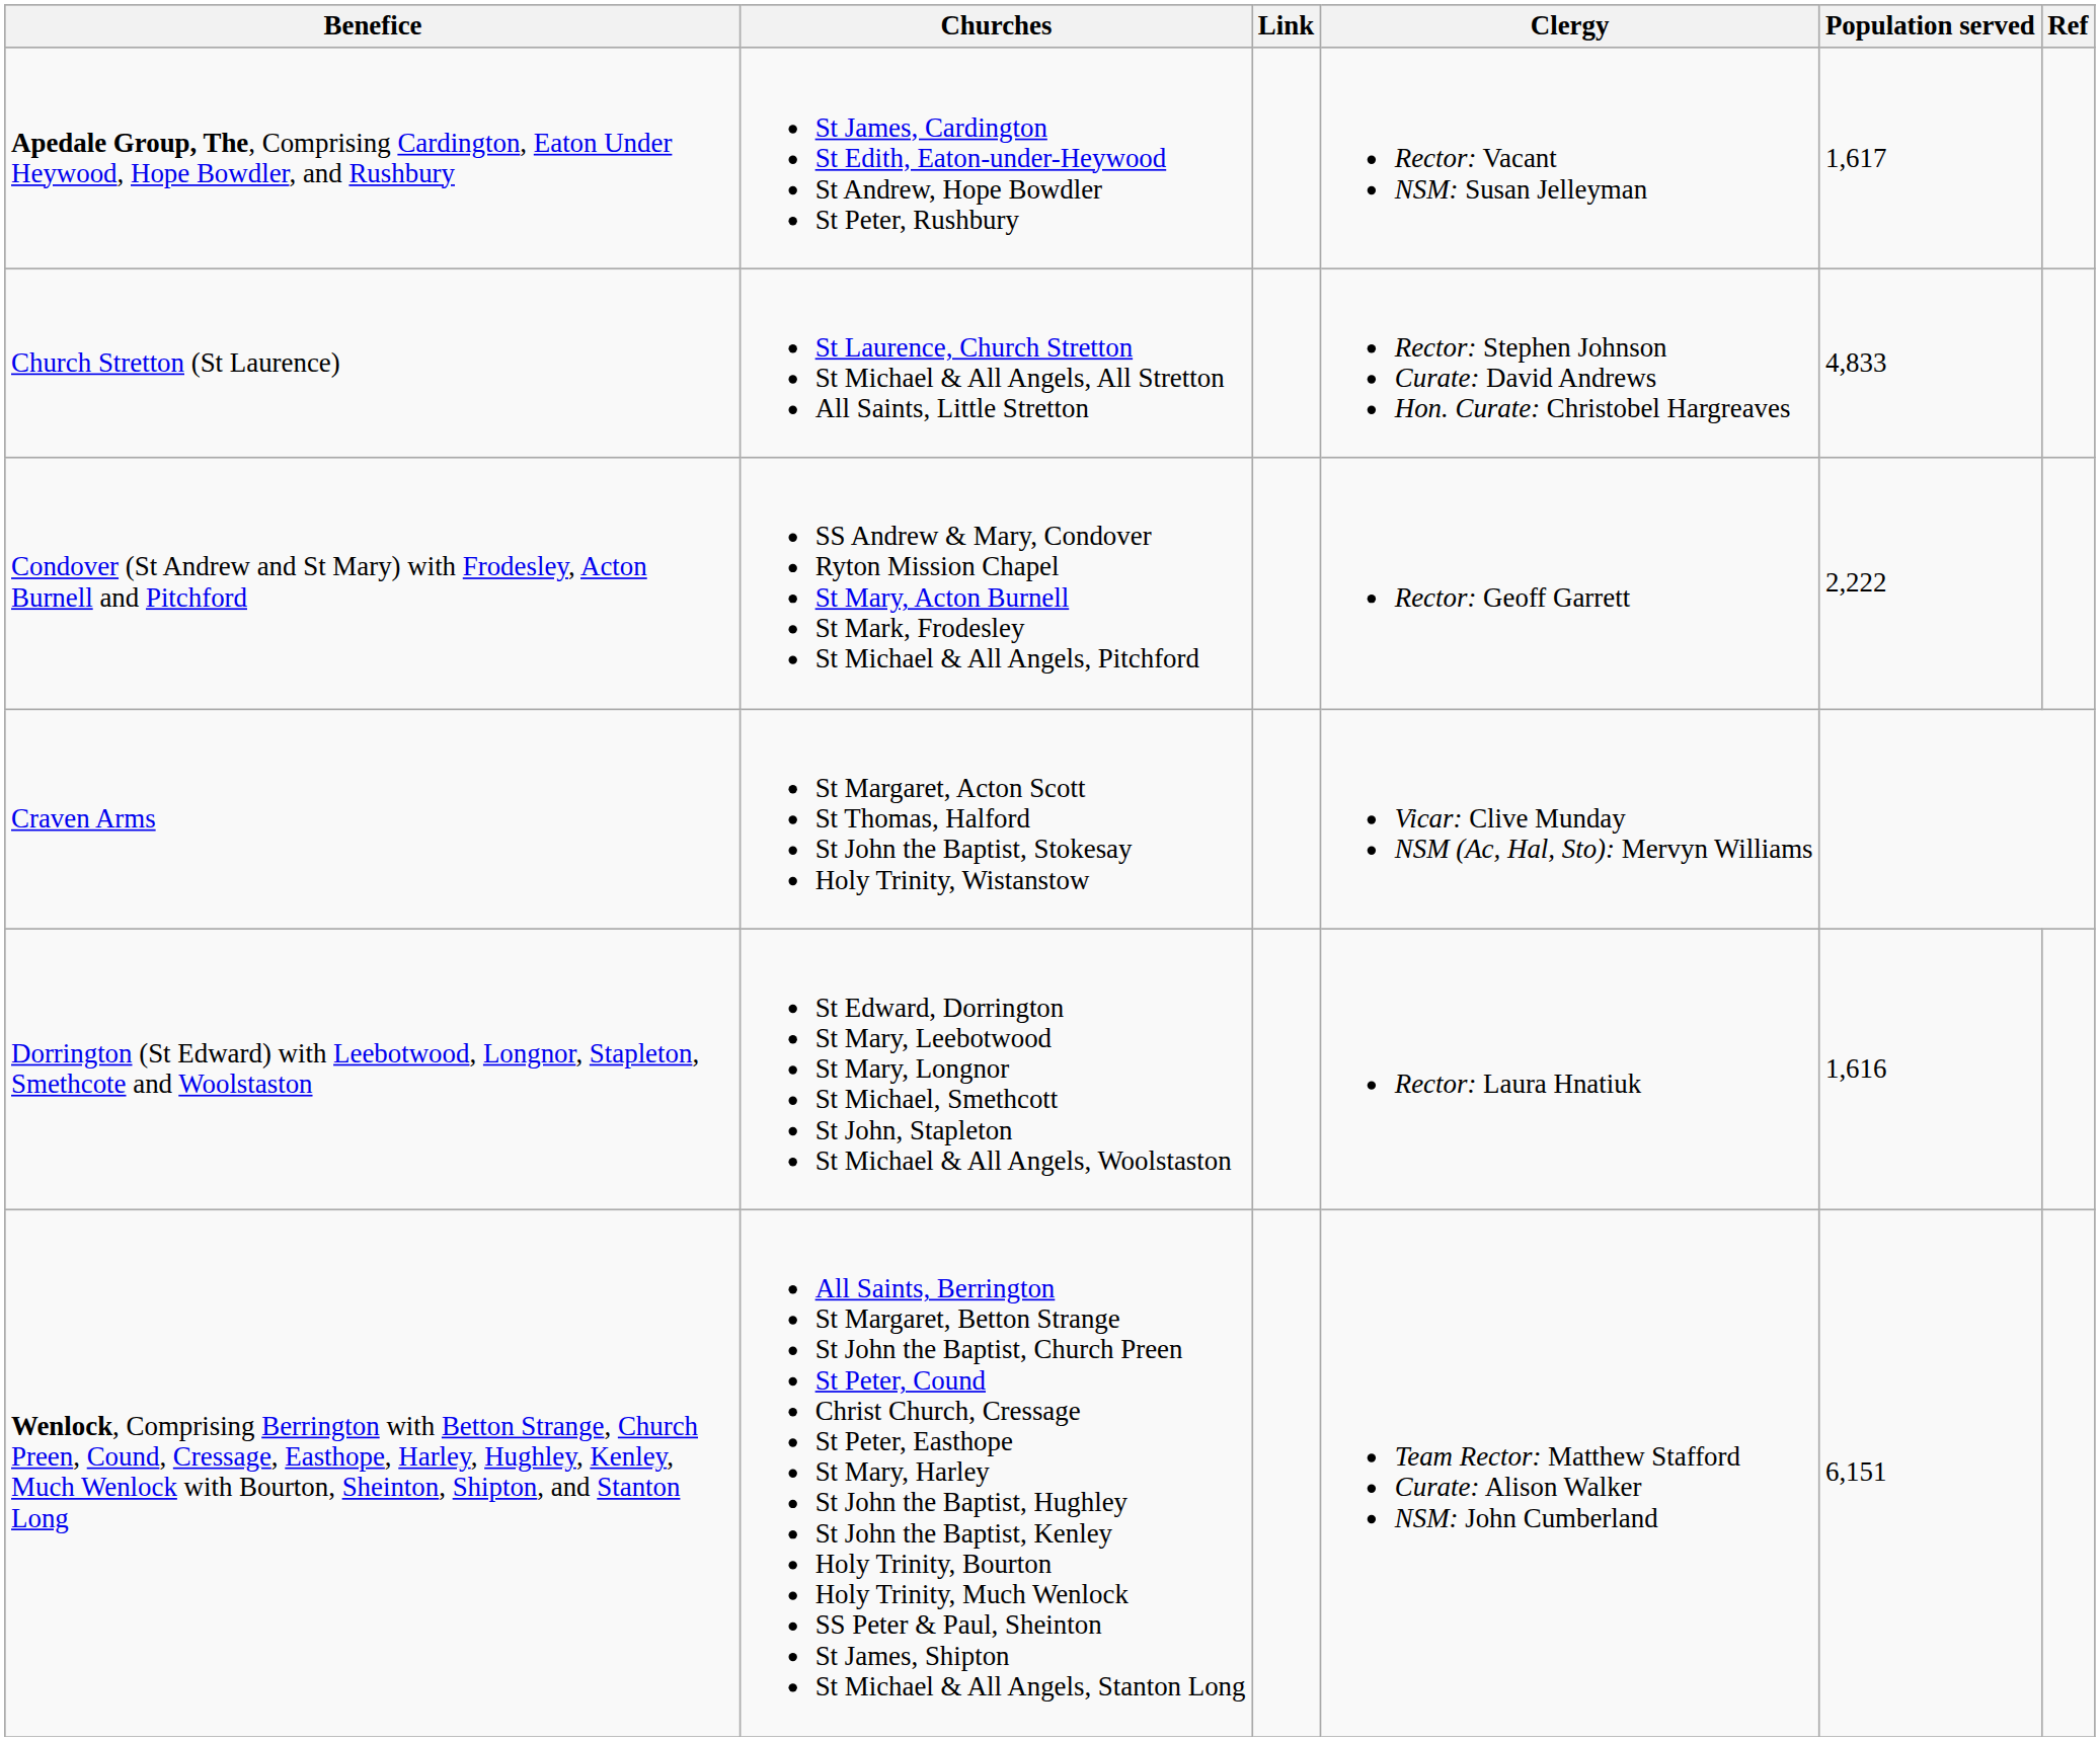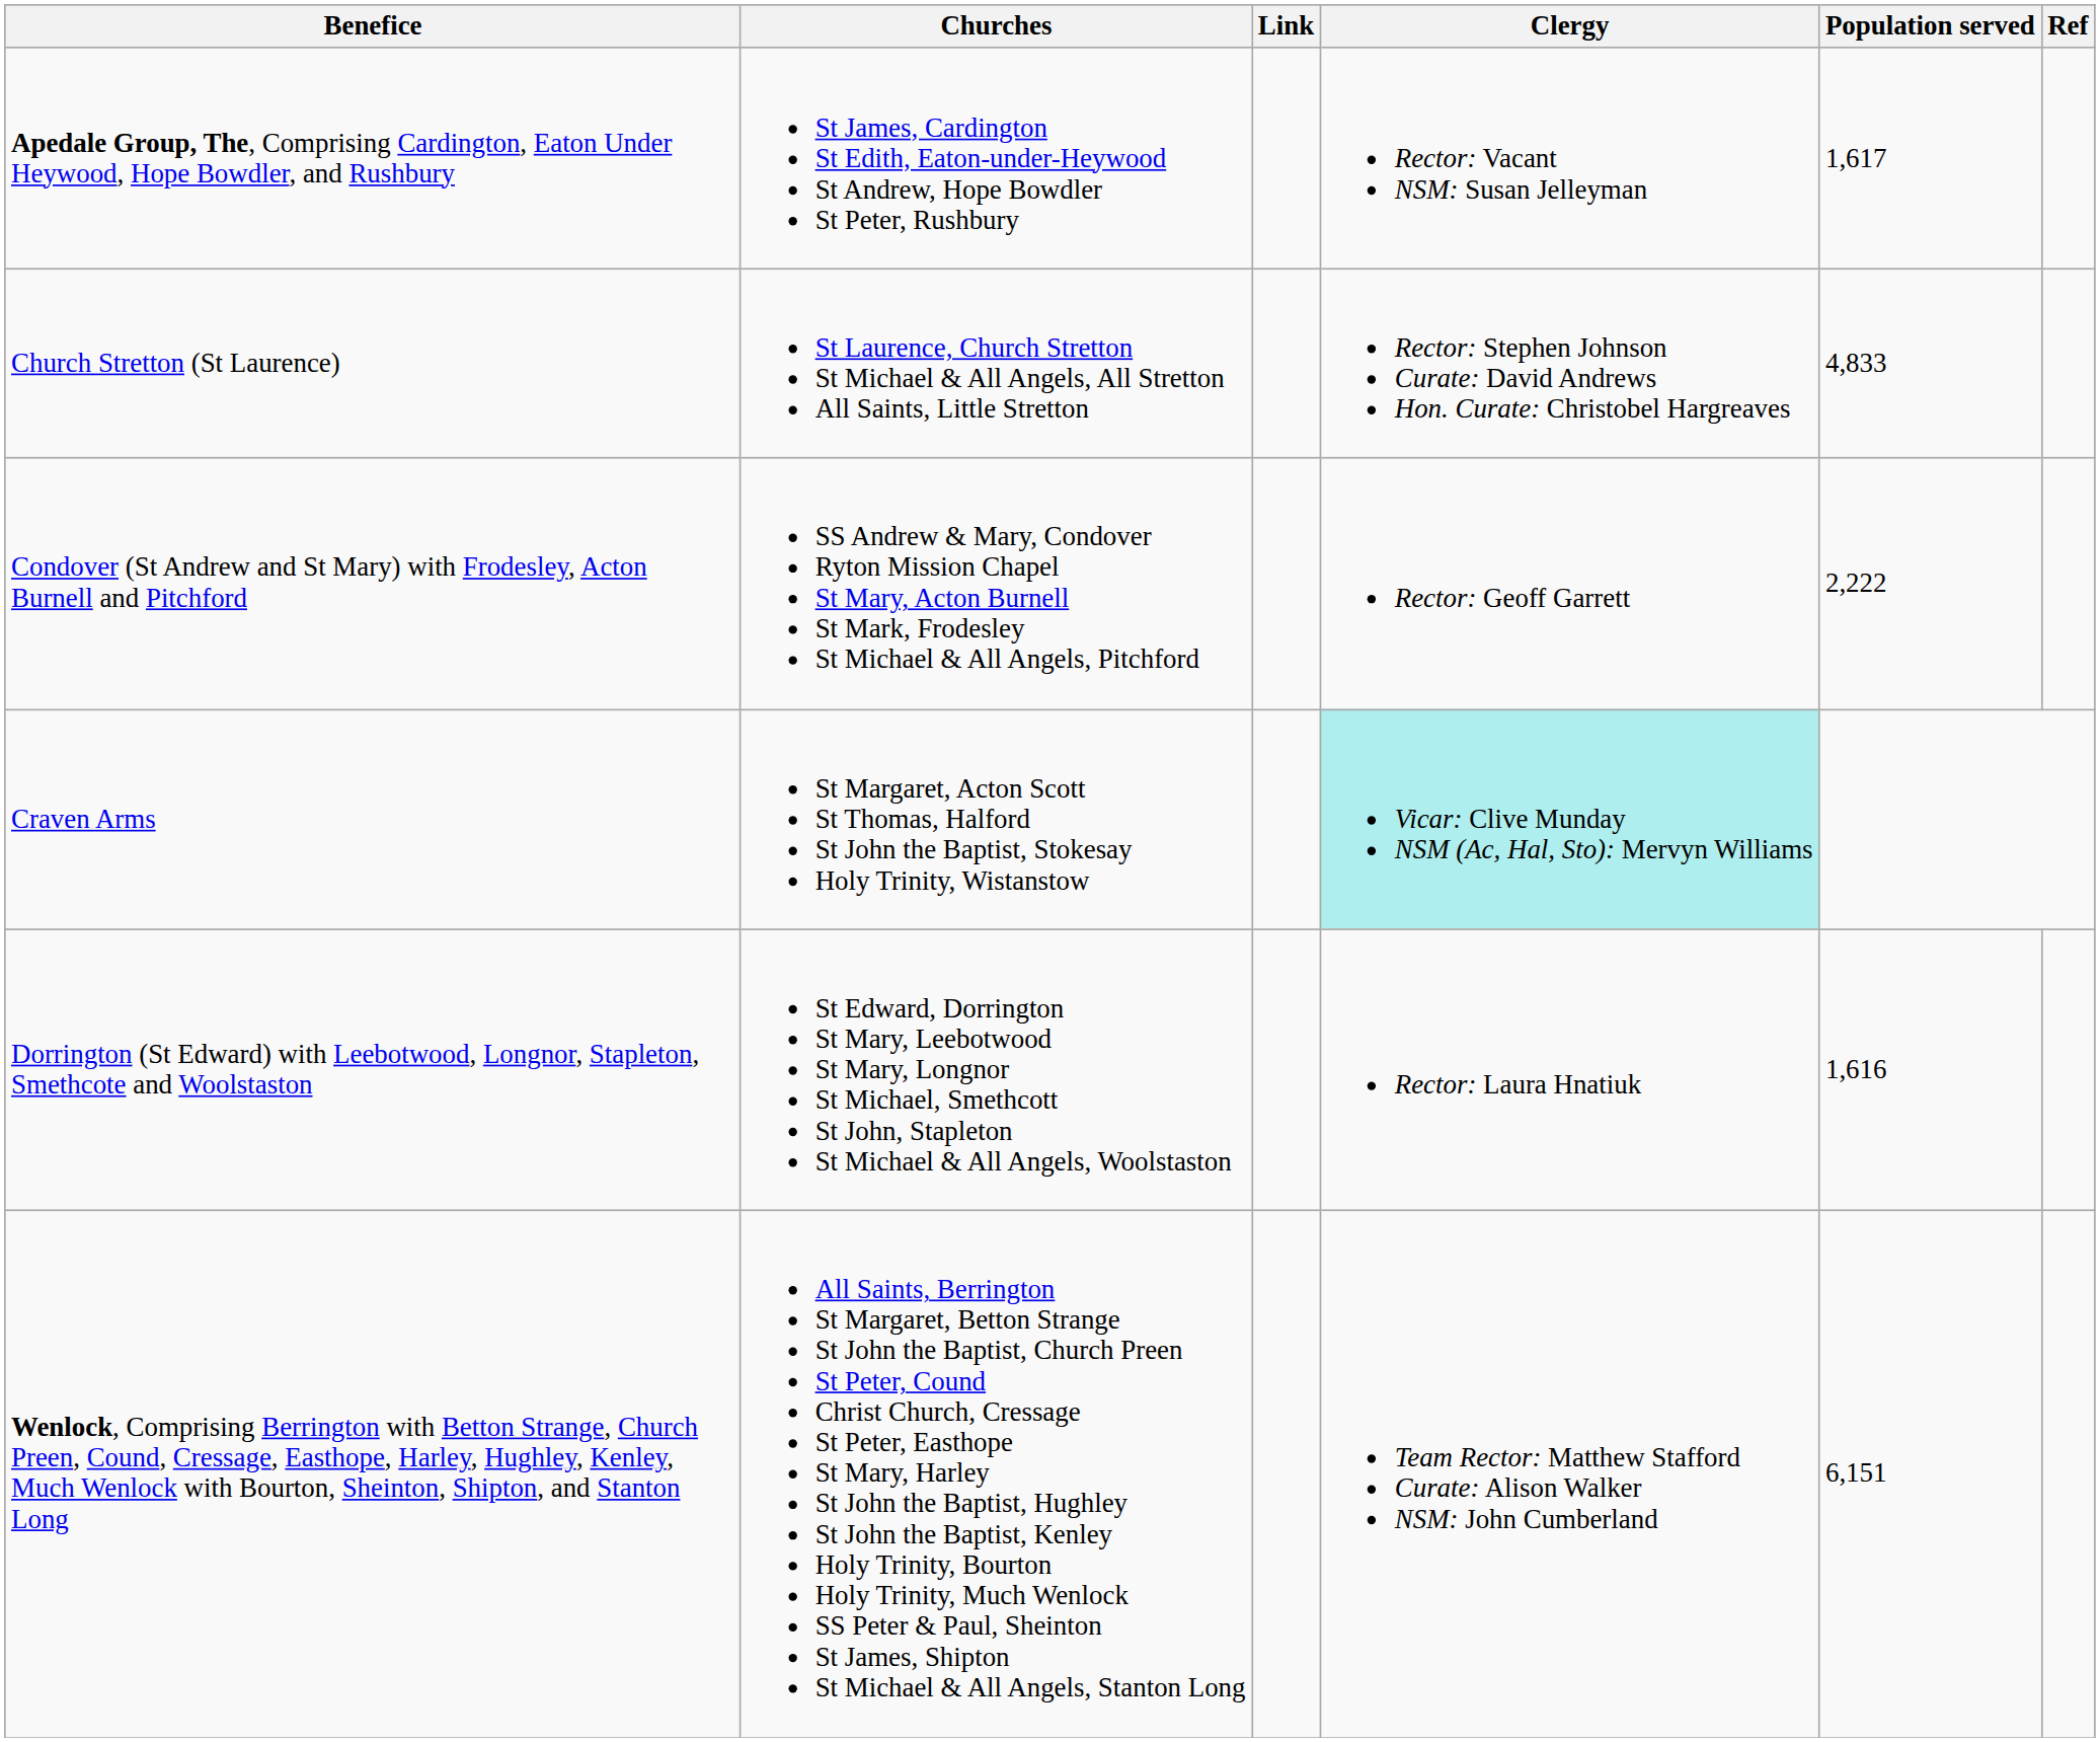Craven Arms | Clergy: no background -> paleturquoise background
